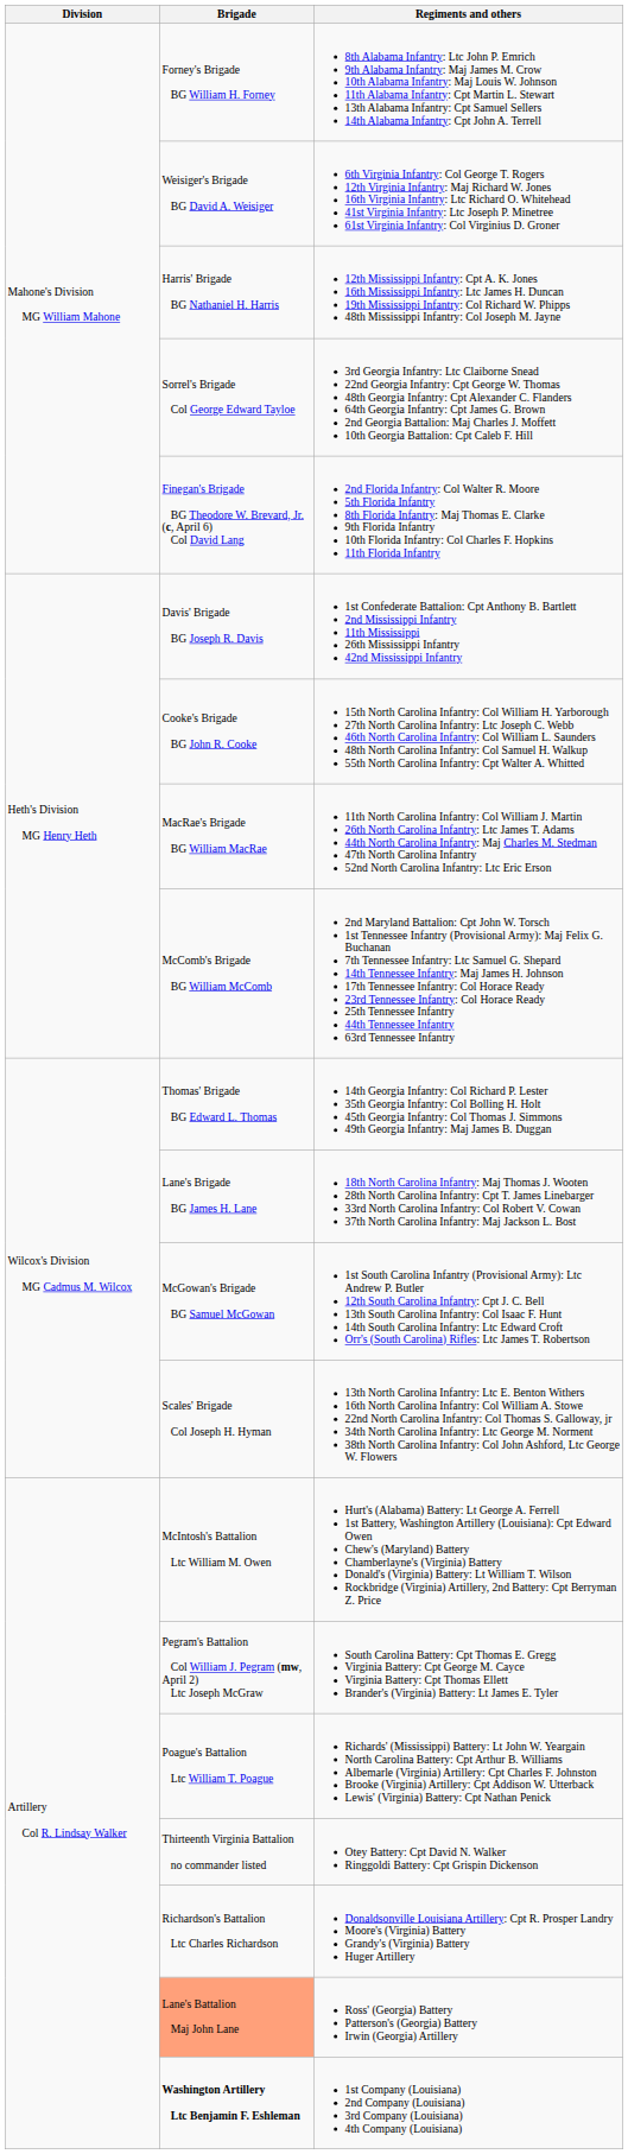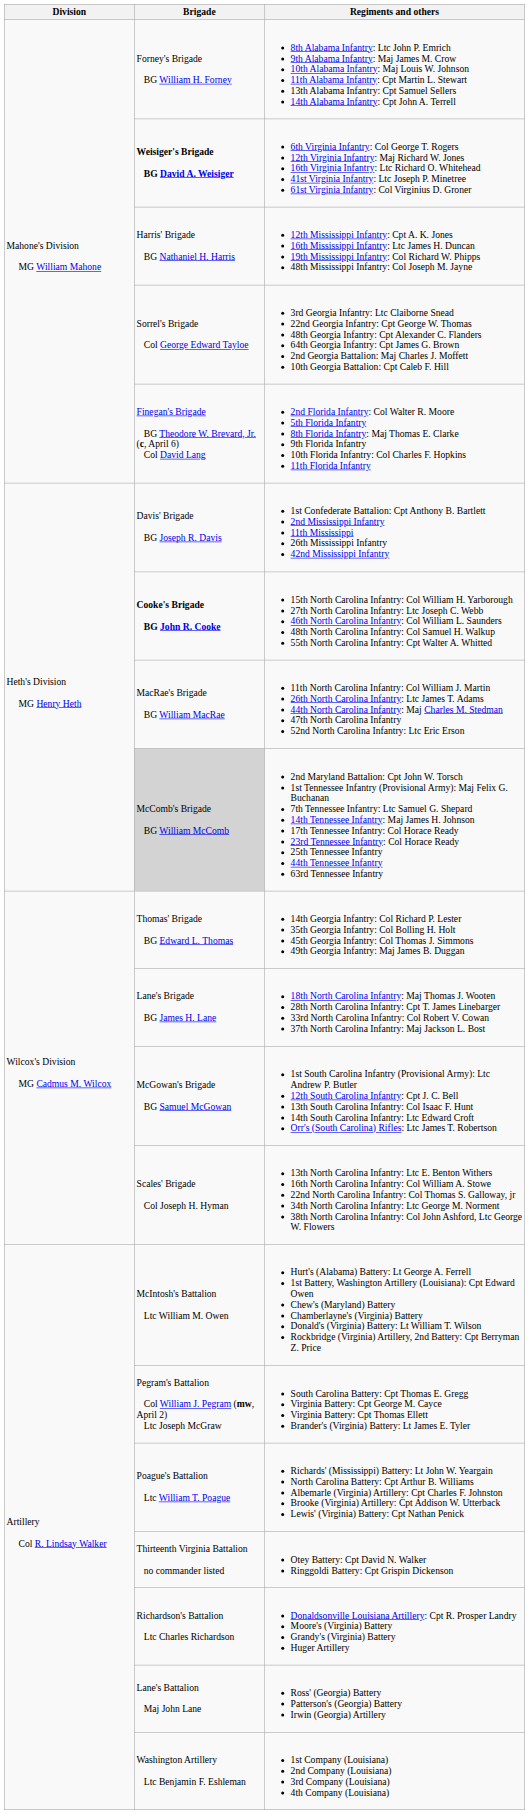Weisiger's Brigade BG David A. Weisiger | Brigade: normal -> bold
Cooke's Brigade BG John R. Cooke | Brigade: normal -> bold
McComb's Brigade BG William McComb | Brigade: no background -> lightgrey background
Lane's Battalion Maj John Lane | Brigade: lightsalmon background -> no background
Washington Artillery Ltc Benjamin F. Eshleman | Brigade: bold -> normal
